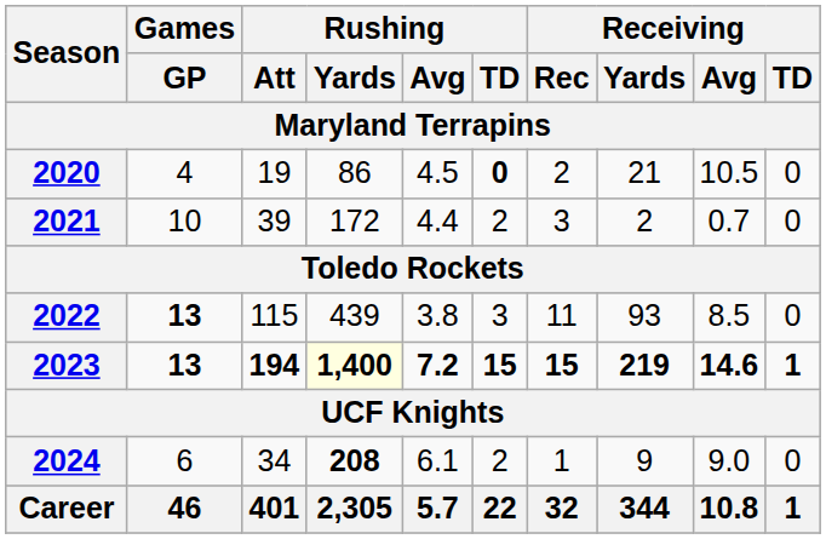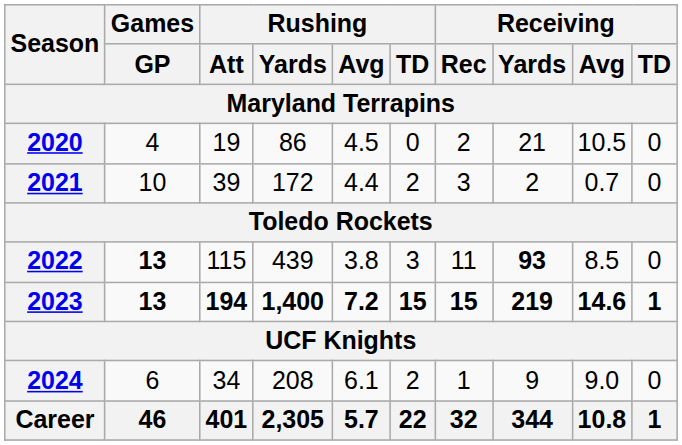2020 | Rushing / TD: bold -> normal
2022 | Receiving / Yards: normal -> bold
2023 | Rushing / Yards: lightyellow background -> no background
2024 | Rushing / Yards: bold -> normal
